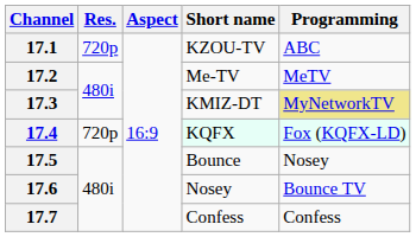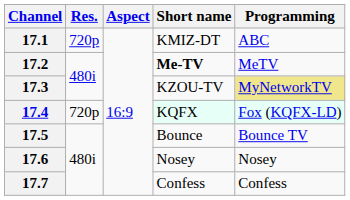17.1 | Short name: KZOU-TV -> KMIZ-DT
17.2 | Short name: normal -> bold
17.3 | Short name: KMIZ-DT -> KZOU-TV
17.5 | Programming: Nosey -> Bounce TV
17.6 | Programming: Bounce TV -> Nosey
